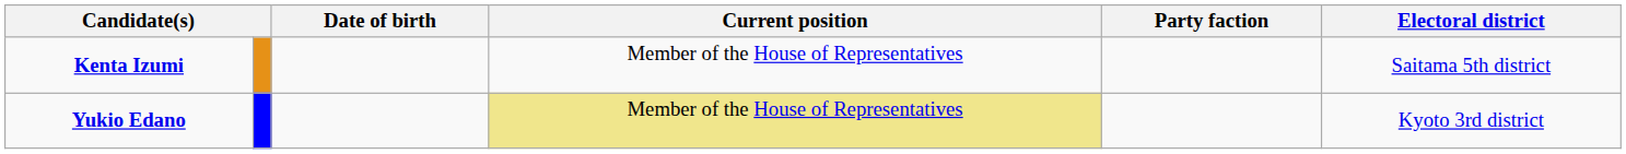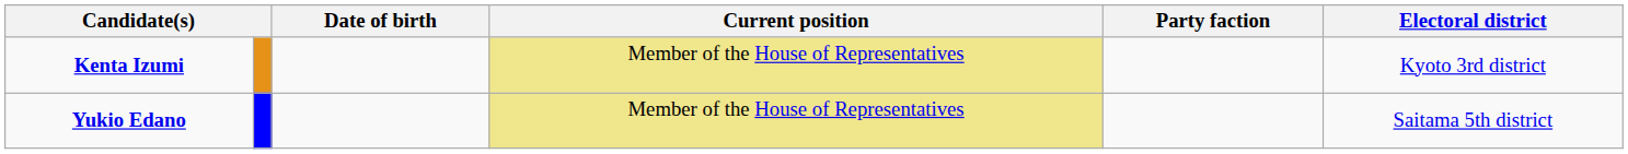Kenta Izumi | Current position: no background -> khaki background
Kenta Izumi | Electoral district: Saitama 5th district -> Kyoto 3rd district
Yukio Edano | Electoral district: Kyoto 3rd district -> Saitama 5th district
